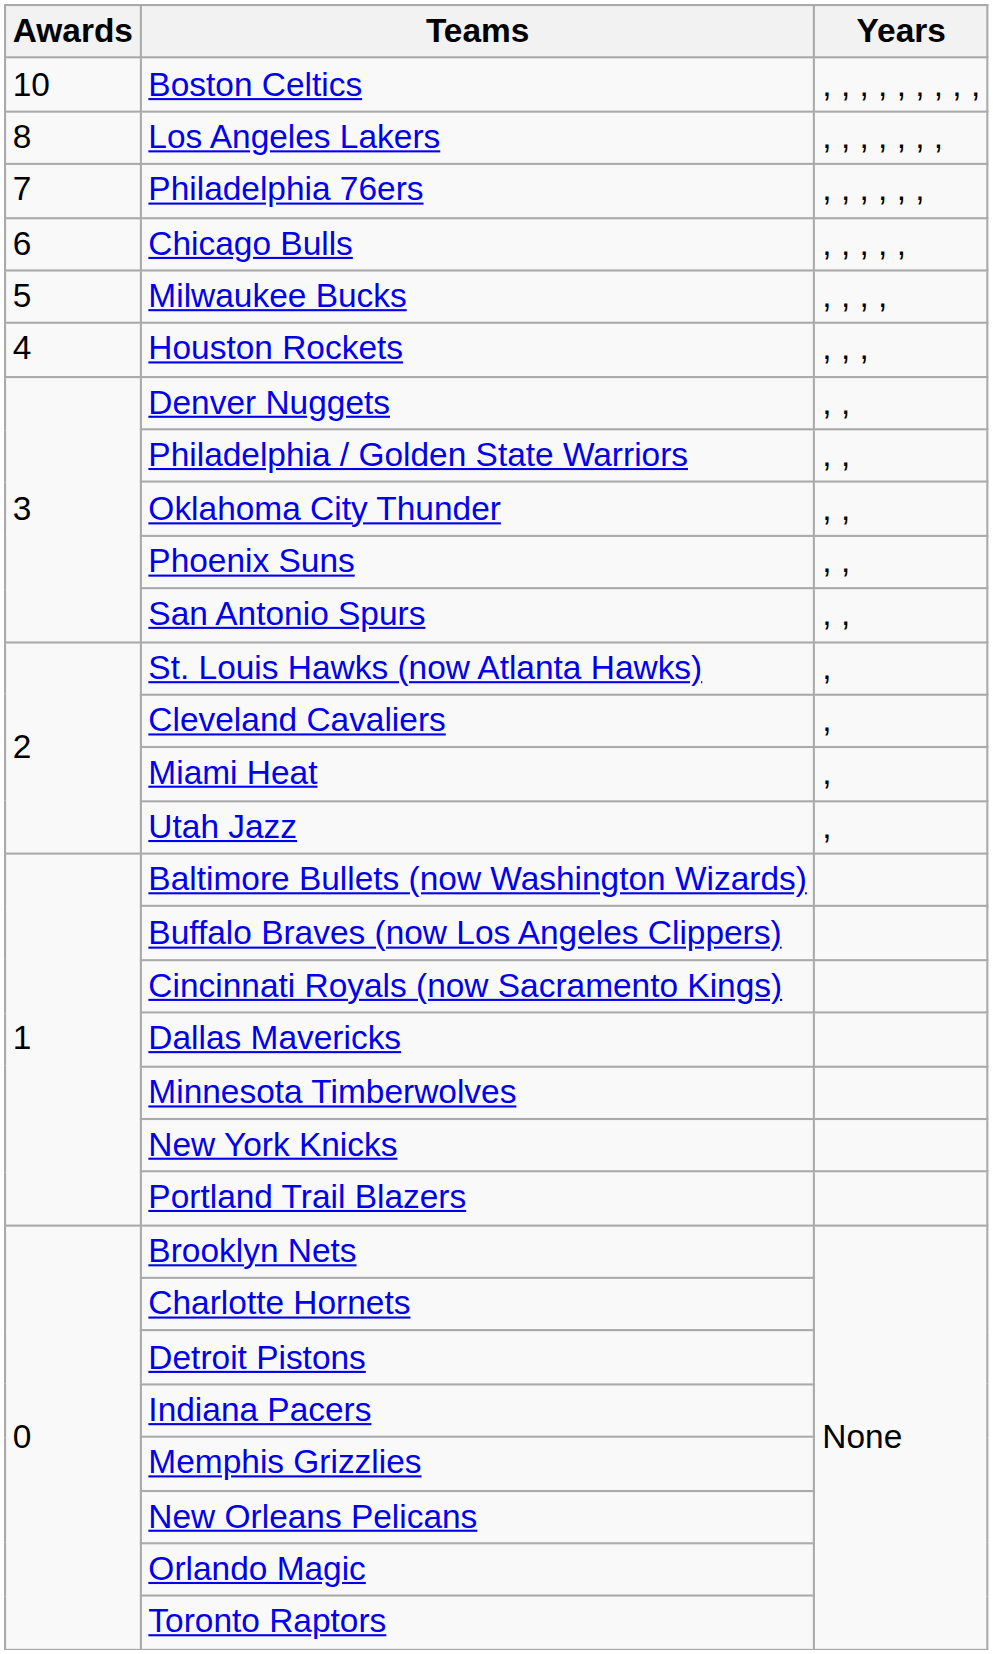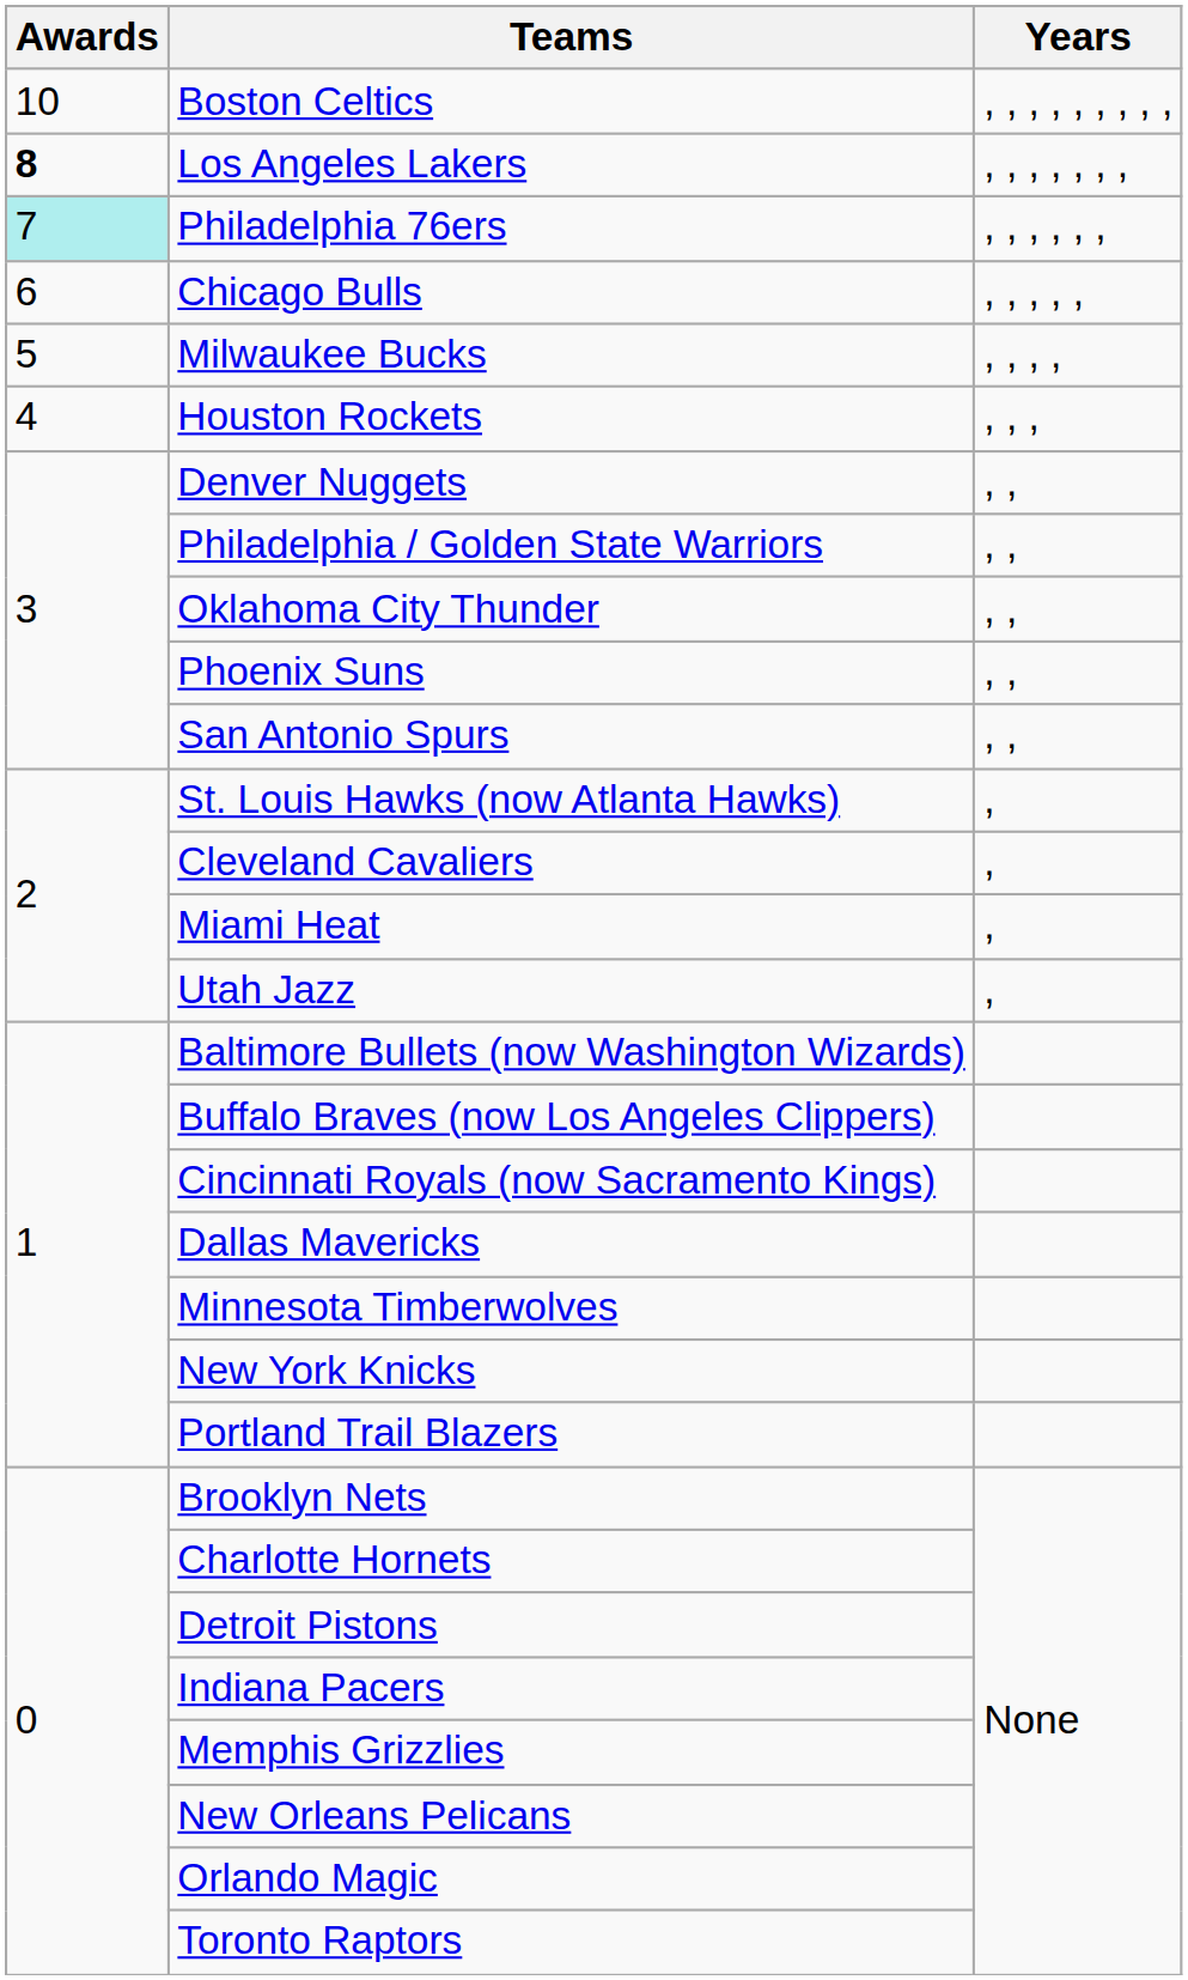Los Angeles Lakers | Awards: normal -> bold
Philadelphia 76ers | Awards: no background -> paleturquoise background
